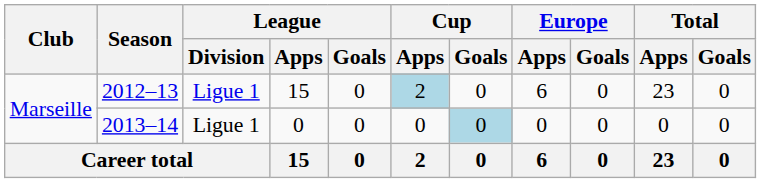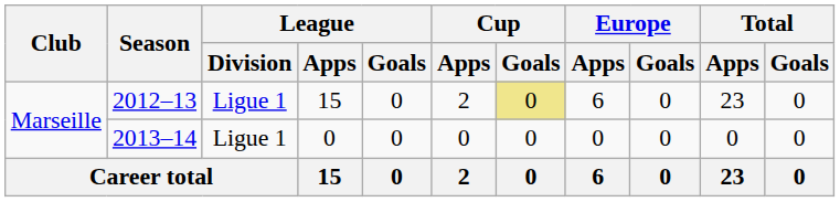2012–13 | Cup / Apps: lightblue background -> no background
2012–13 | Cup / Goals: no background -> khaki background
2013–14 | Cup / Goals: lightblue background -> no background
